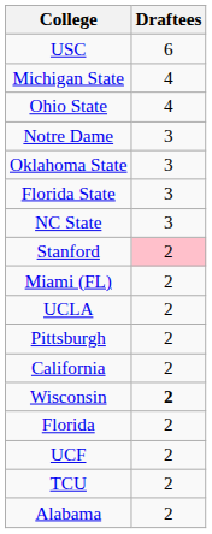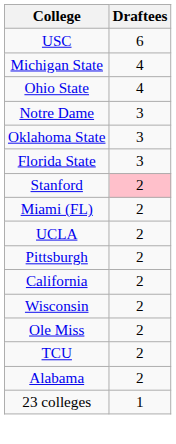- row: NC State | 3
Wisconsin | Draftees: bold -> normal
- row: Florida | 2
+ row: Ole Miss | 2
- row: UCF | 2
+ row: 23 colleges | 1
